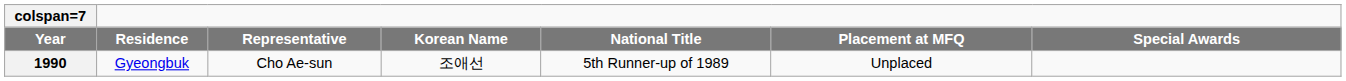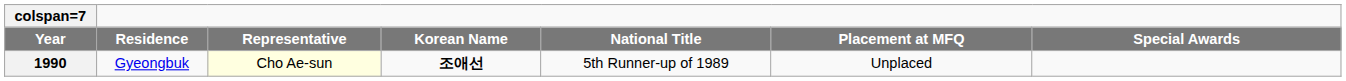1990 | Representative: no background -> lightyellow background
1990 | Korean Name: normal -> bold
